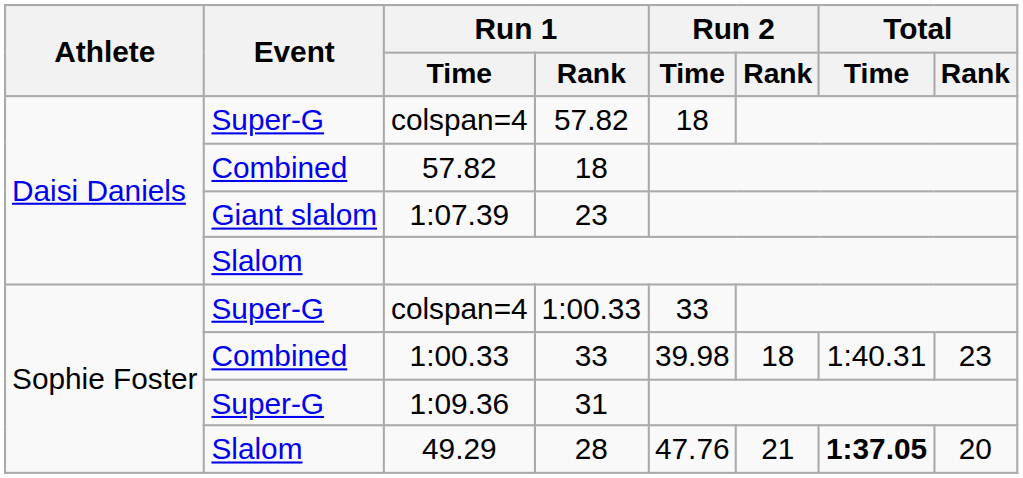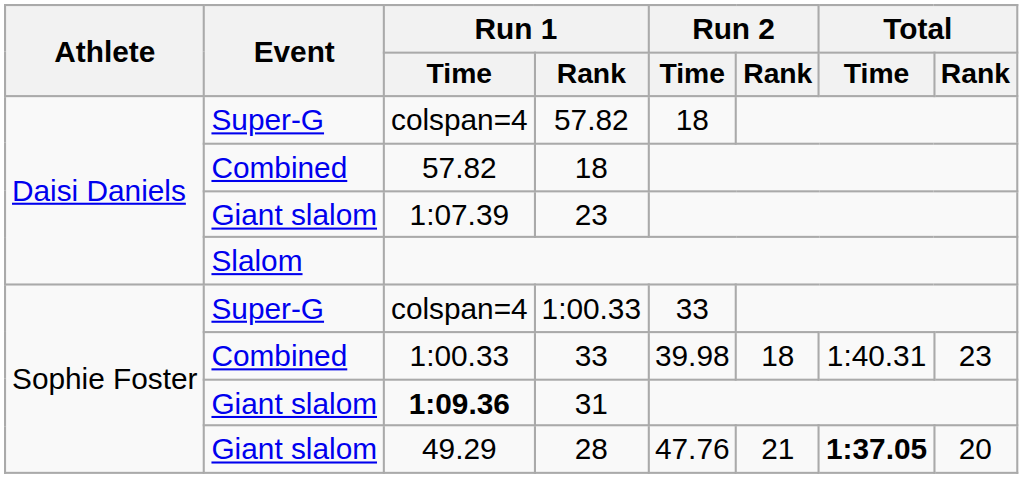31 | Event: Super-G -> Giant slalom
31 | Run 1 / Time: normal -> bold
28 | Event: Slalom -> Giant slalom
